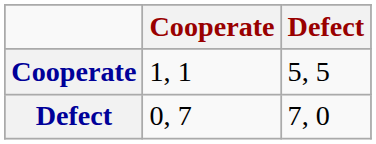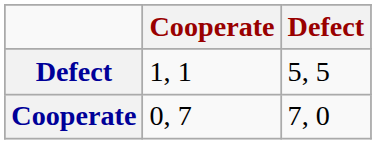row 2 | column 1: Cooperate -> Defect
row 3 | column 1: Defect -> Cooperate
